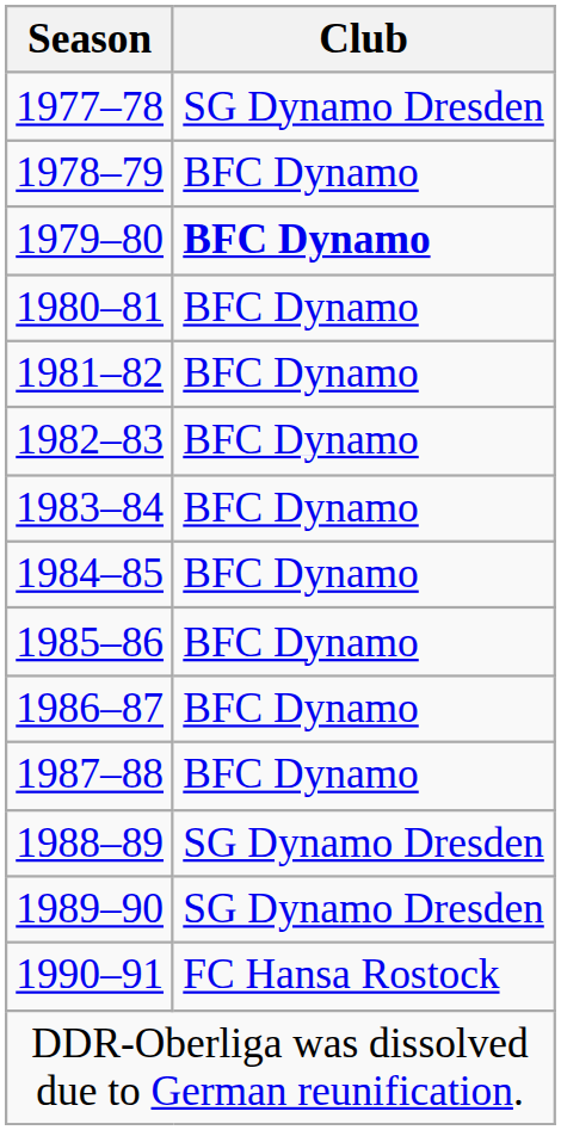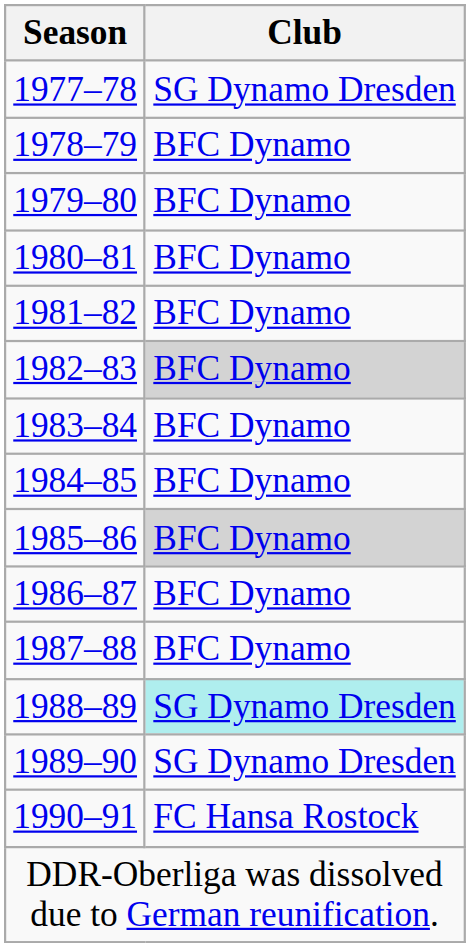1979–80 | Club: bold -> normal
1982–83 | Club: no background -> lightgrey background
1985–86 | Club: no background -> lightgrey background
1988–89 | Club: no background -> paleturquoise background
